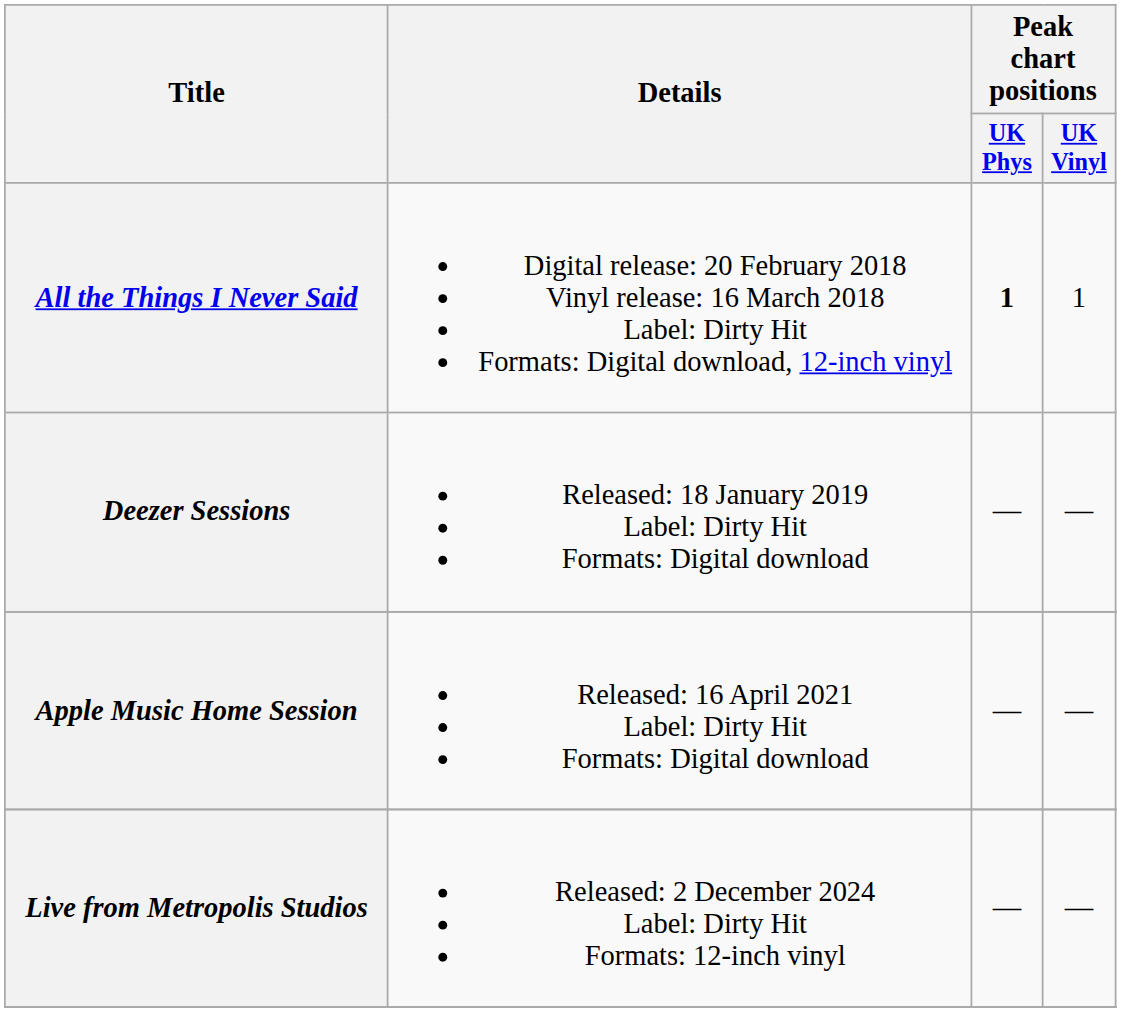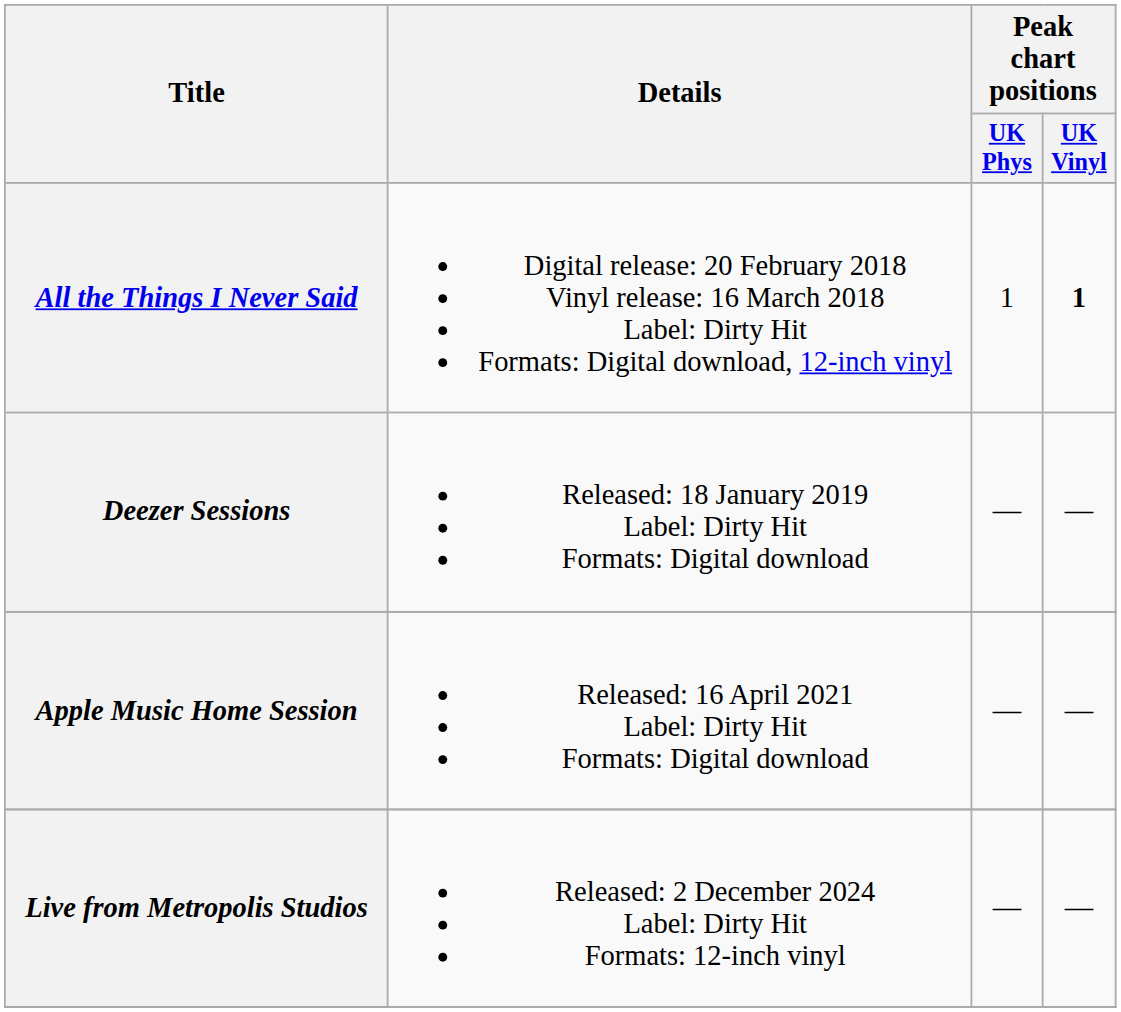All the Things I Never Said | Peak chart positions / UK Phys: bold -> normal
All the Things I Never Said | Peak chart positions / UK Vinyl: normal -> bold
